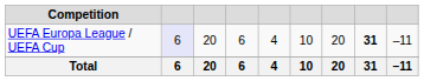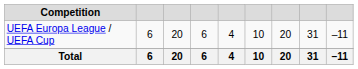UEFA Europa League / UEFA Cup | column 2: lavender background -> no background
UEFA Europa League / UEFA Cup | column 8: bold -> normal
